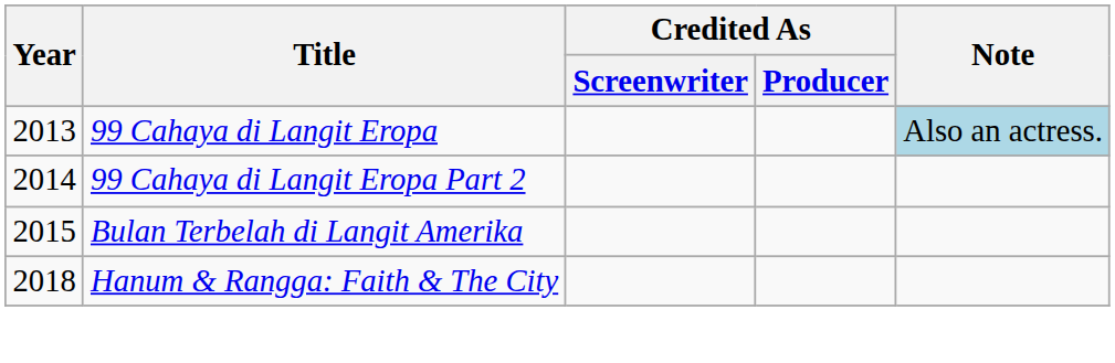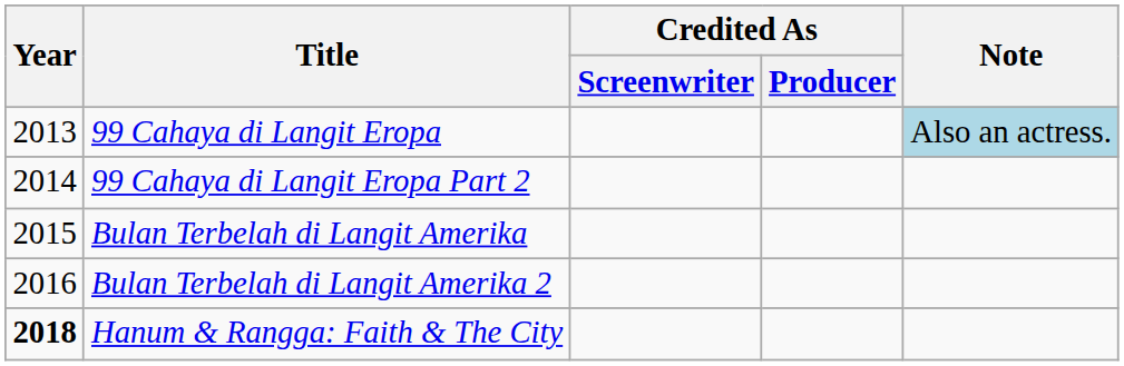+ row: 2016 | Bulan Terbelah di Langit Amerika 2
Hanum & Rangga: Faith & The City | Year: normal -> bold
